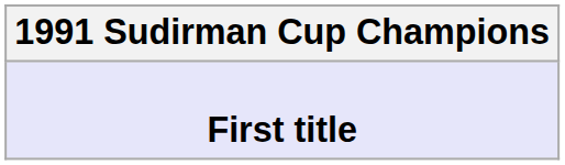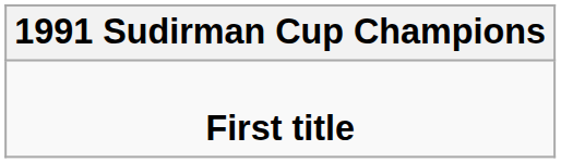row 2 | column 1: lavender background -> no background
